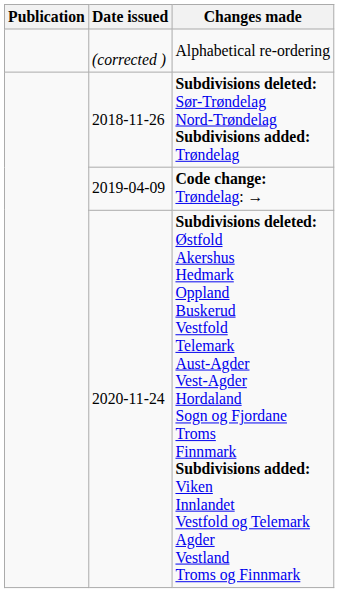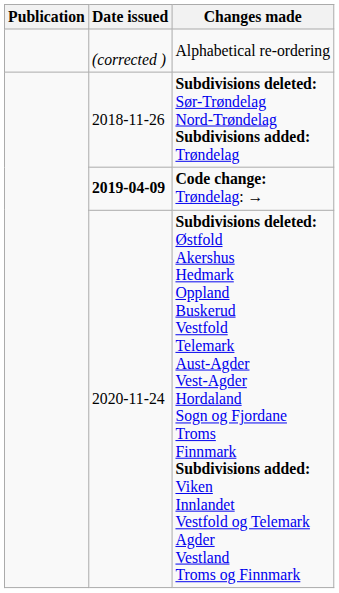Code change: Trøndelag: → | Date issued: normal -> bold
